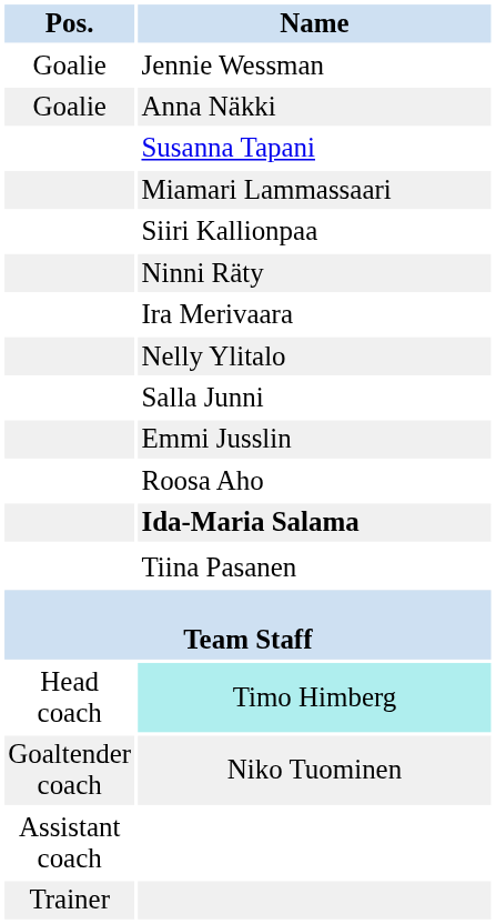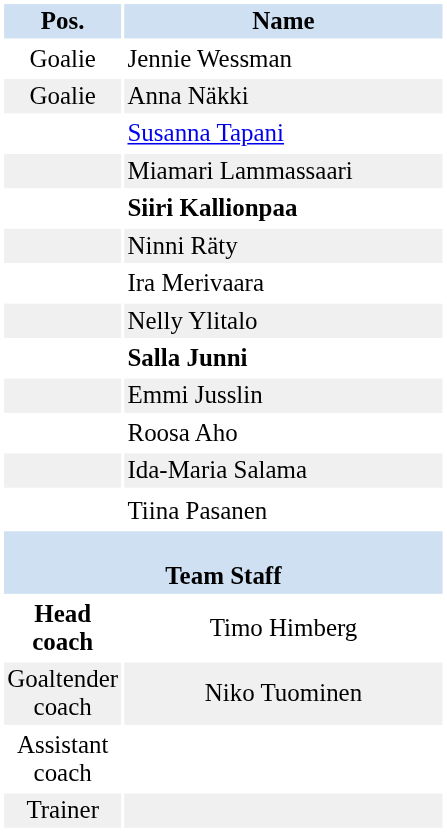Siiri Kallionpaa | Name: normal -> bold
Salla Junni | Name: normal -> bold
Ida-Maria Salama | Name: bold -> normal
Timo Himberg | Pos.: normal -> bold
Timo Himberg | Name: paleturquoise background -> no background
